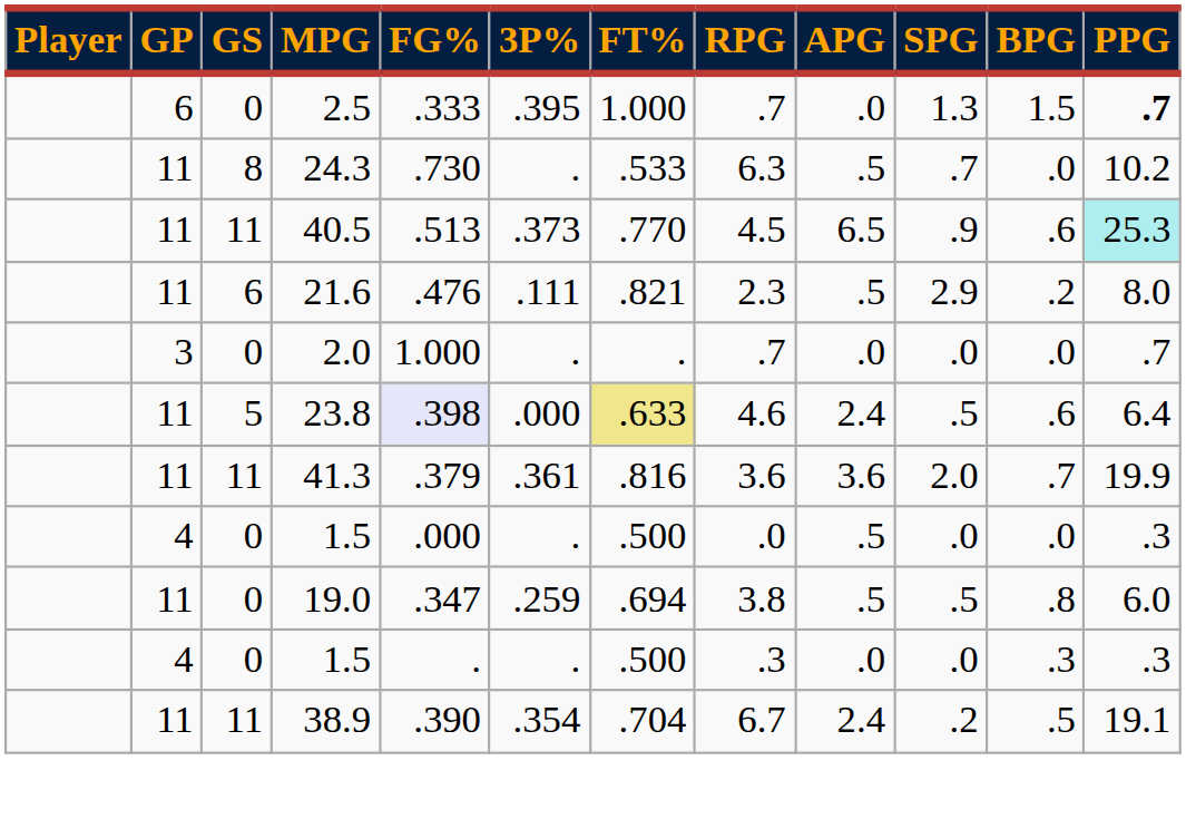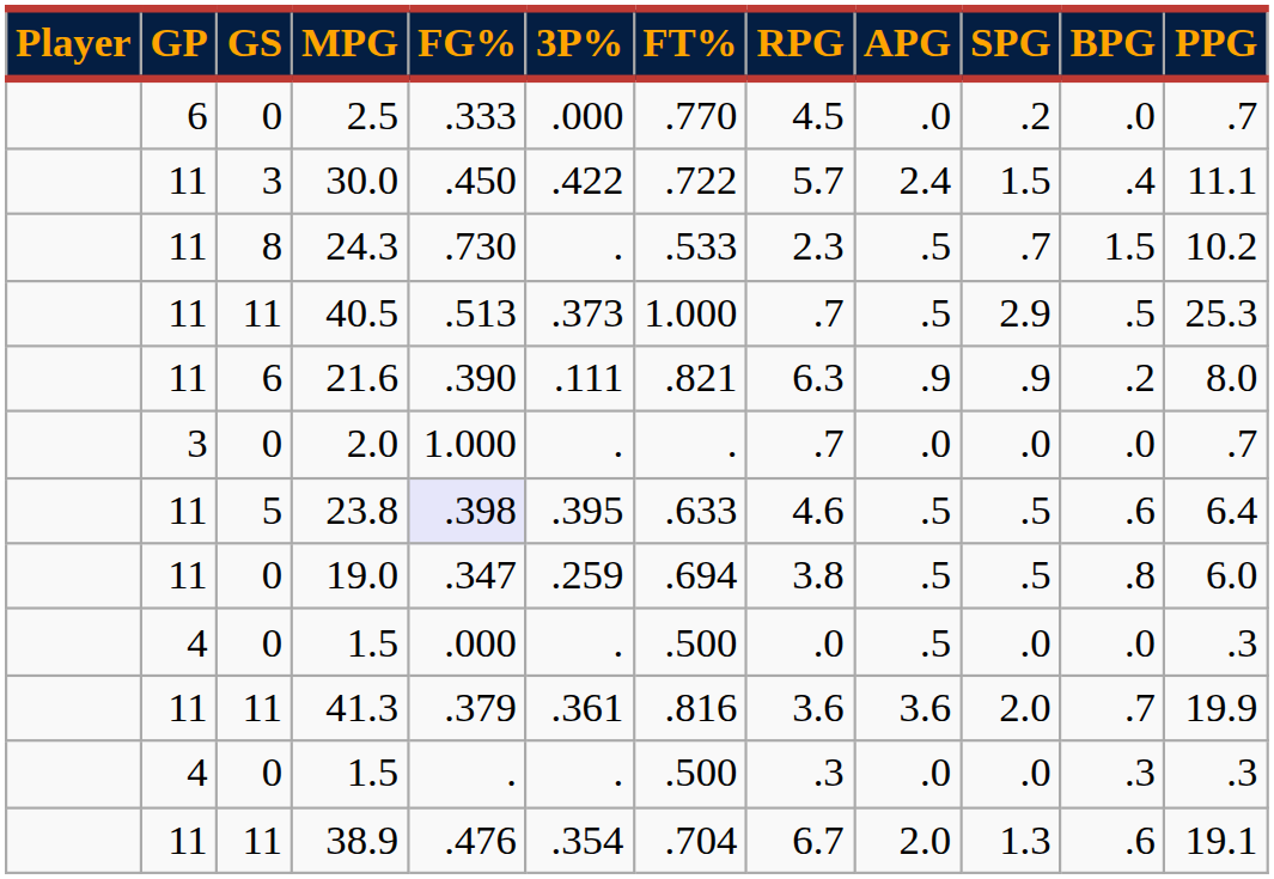2.5 | 3P%: .395 -> .000
2.5 | FT%: 1.000 -> .770
2.5 | RPG: .7 -> 4.5
2.5 | SPG: 1.3 -> .2
2.5 | BPG: 1.5 -> .0
2.5 | PPG: bold -> normal
+ row: 11 | 3 | 30.0 | .450 | .422 | .722 | 5.7 | 2.4 | 1.5 | .4 | 11.1
24.3 | RPG: 6.3 -> 2.3
24.3 | BPG: .0 -> 1.5
40.5 | FT%: .770 -> 1.000
40.5 | RPG: 4.5 -> .7
40.5 | APG: 6.5 -> .5
40.5 | SPG: .9 -> 2.9
40.5 | BPG: .6 -> .5
40.5 | PPG: paleturquoise background -> no background
21.6 | FG%: .476 -> .390
21.6 | RPG: 2.3 -> 6.3
21.6 | APG: .5 -> .9
21.6 | SPG: 2.9 -> .9
23.8 | 3P%: .000 -> .395
23.8 | FT%: khaki background -> no background
23.8 | APG: 2.4 -> .5
rows swapped: 41.3 <-> 19.0
38.9 | FG%: .390 -> .476
38.9 | APG: 2.4 -> 2.0
38.9 | SPG: .2 -> 1.3
38.9 | BPG: .5 -> .6
